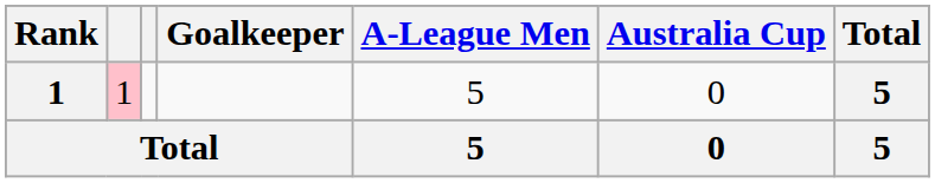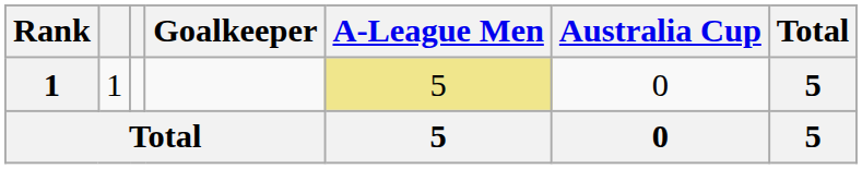row 2 | column 2: pink background -> no background
row 2 | A-League Men: no background -> khaki background
